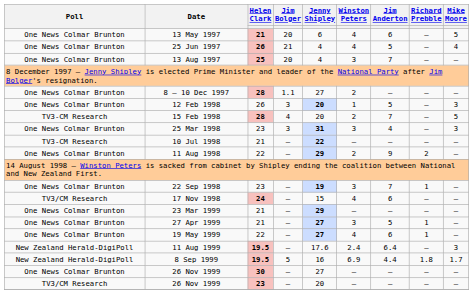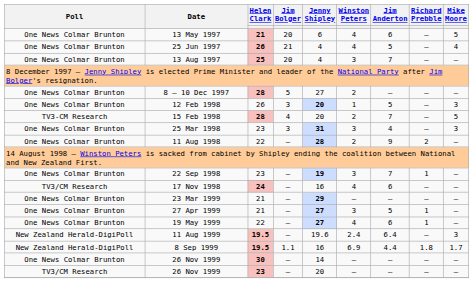8 – 10 Dec 1997 | Jim Bolger: 1.1 -> 5
- row: TV3-CM Research | 10 Jul 1998 | 21 | – | 22 | – | – | – | –
11 Aug 1998 | Jenny Shipley: 29 -> 28
17 Nov 1998 | Jenny Shipley: 15 -> 16
11 Aug 1999 | Jenny Shipley: 17.6 -> 19.6
8 Sep 1999 | Jim Bolger: 5 -> 1.1
26 Nov 1999 / 30 | Jenny Shipley: 27 -> 14
